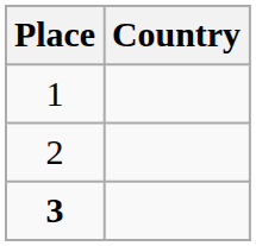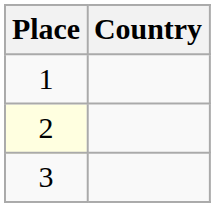2 | Place: no background -> lightyellow background
3 | Place: bold -> normal
